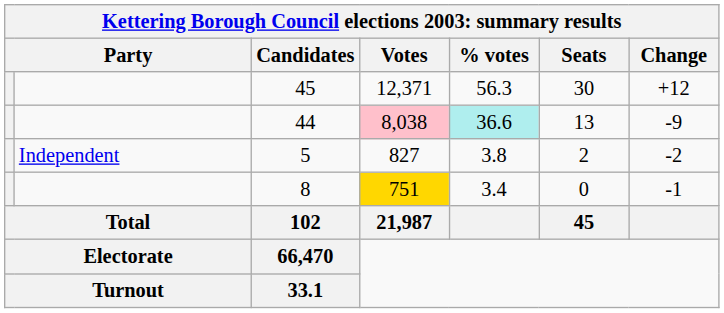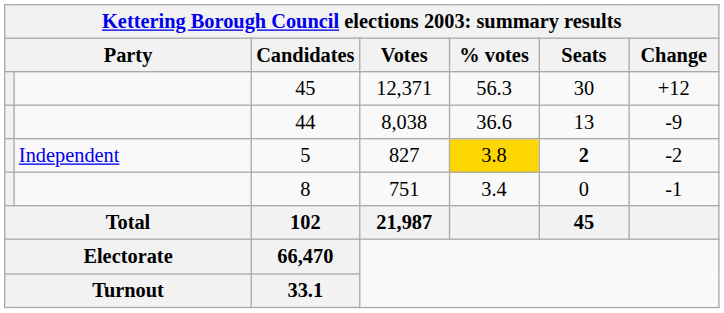44 | Votes: pink background -> no background
44 | % votes: paleturquoise background -> no background
5 | % votes: no background -> gold background
5 | Seats: normal -> bold
8 | Votes: gold background -> no background
